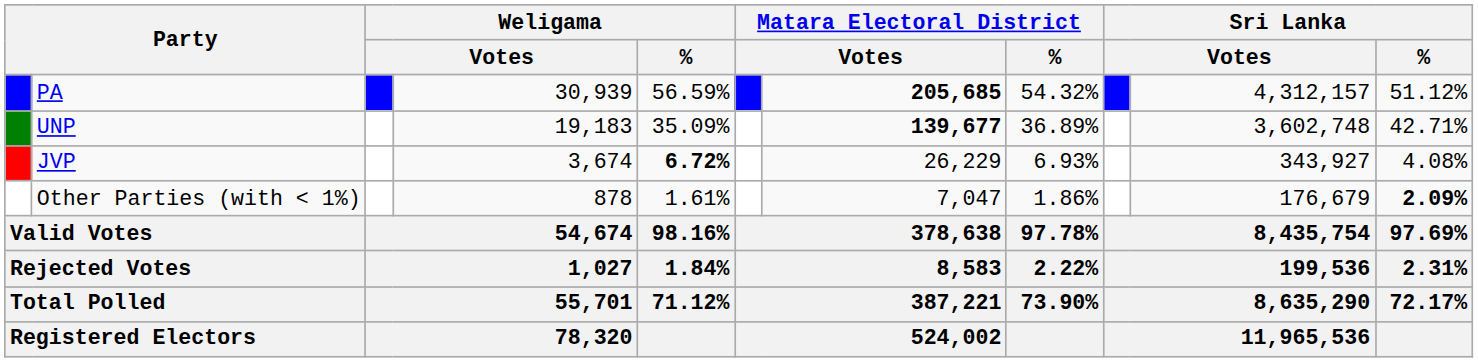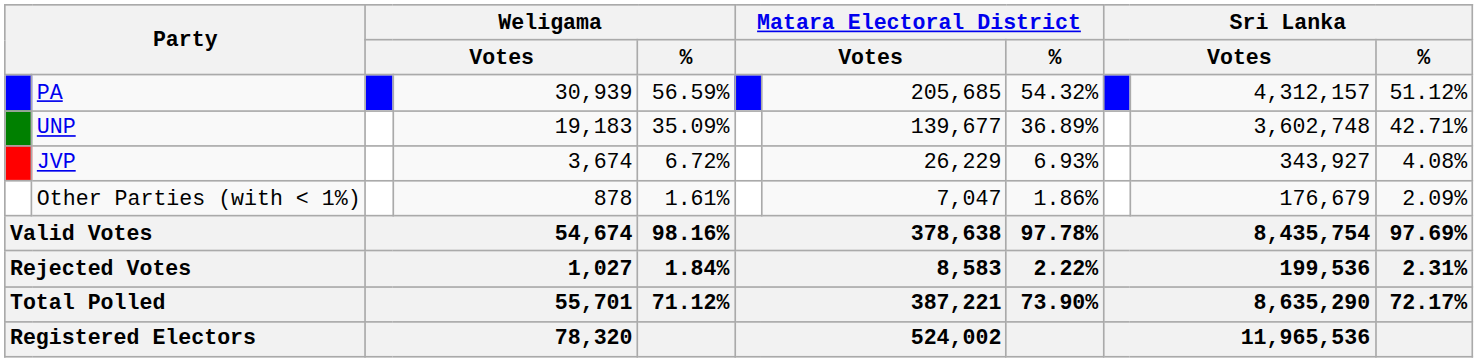PA | column 7: bold -> normal
UNP | column 7: bold -> normal
JVP | Weligama / %: bold -> normal
Other Parties (with < 1%) | Sri Lanka / %: bold -> normal
